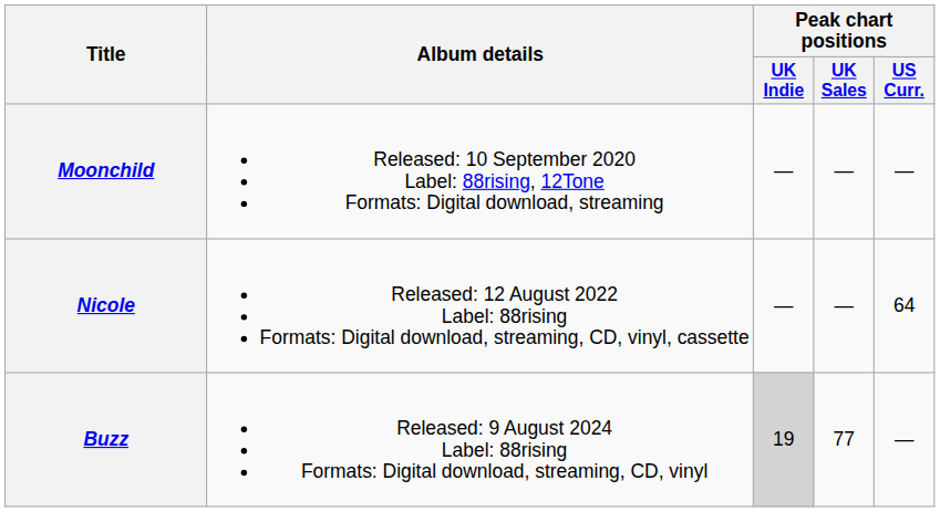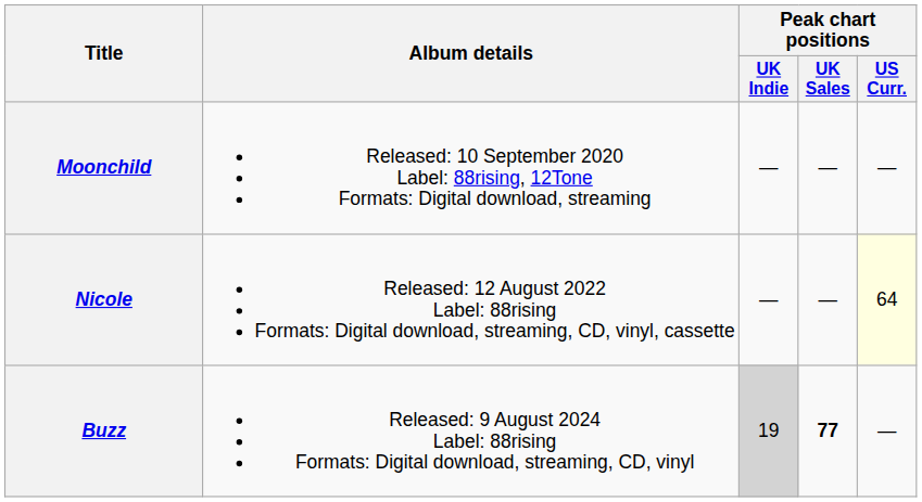Nicole | Peak chart positions / US Curr.: no background -> lightyellow background
Buzz | Peak chart positions / UK Sales: normal -> bold
